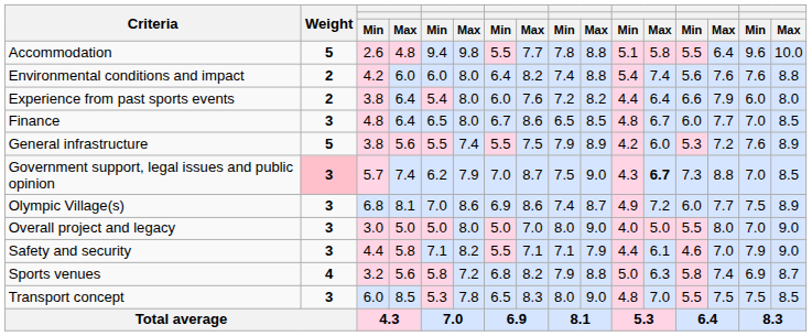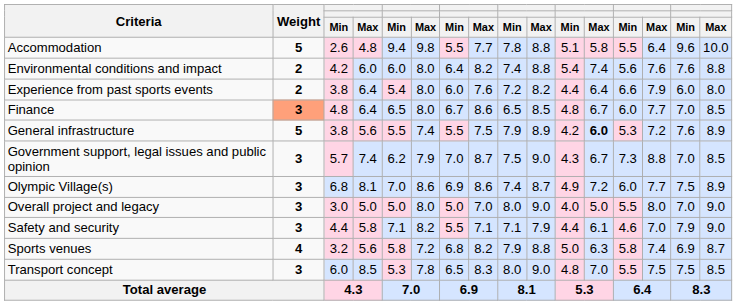Finance | Weight: no background -> lightsalmon background
General infrastructure | column 12: normal -> bold
Government support, legal issues and public opinion | Weight: pink background -> no background
Government support, legal issues and public opinion | column 12: bold -> normal
